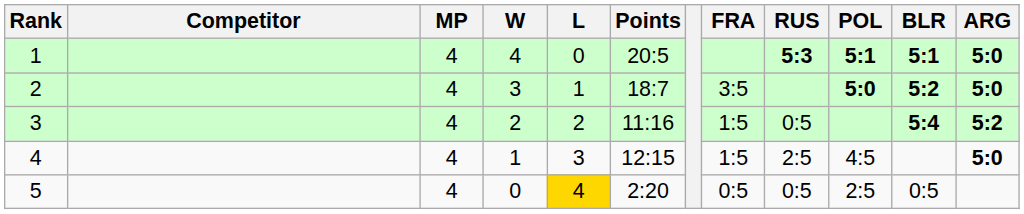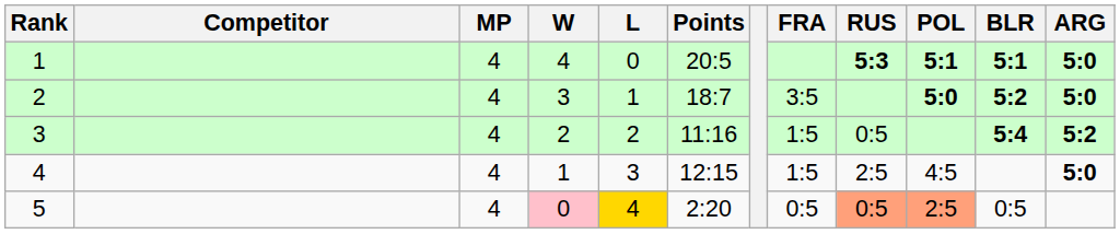5 | W: no background -> pink background
5 | RUS: no background -> lightsalmon background
5 | POL: no background -> lightsalmon background
